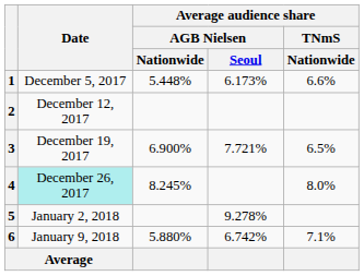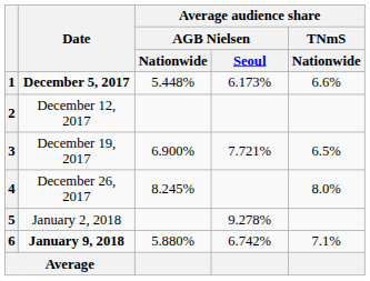1 | Date: normal -> bold
4 | Date: paleturquoise background -> no background
6 | Date: normal -> bold
